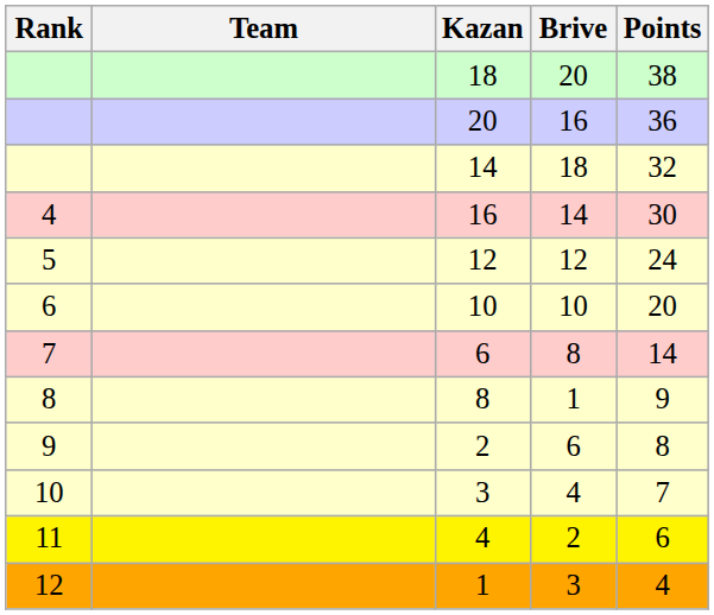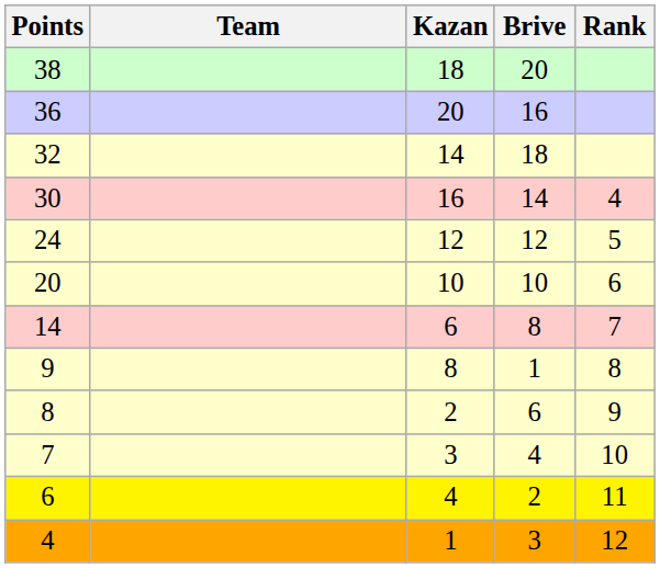columns swapped: Rank <-> Points
